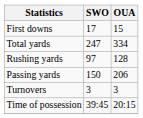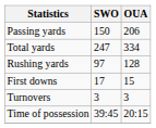rows swapped: First downs <-> Passing yards
